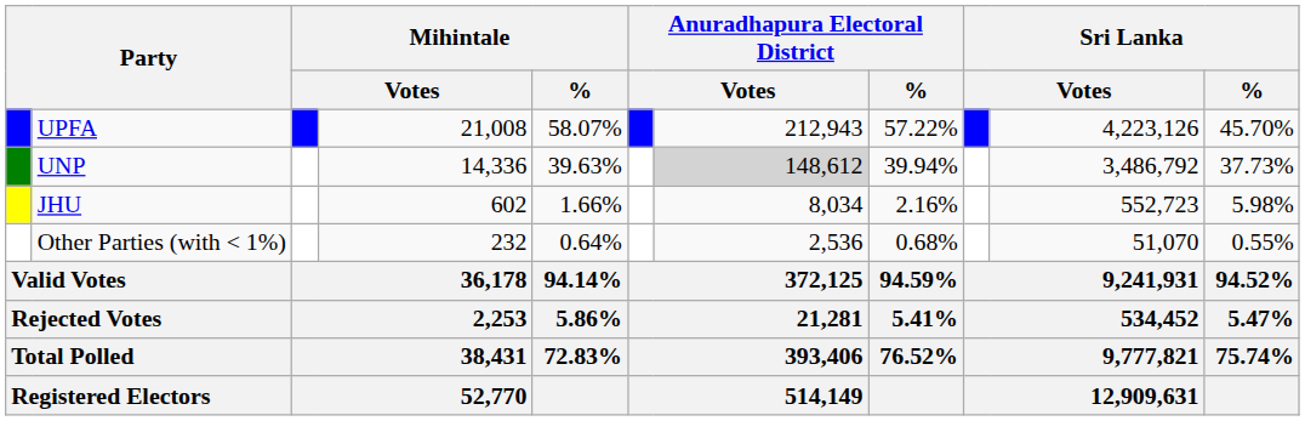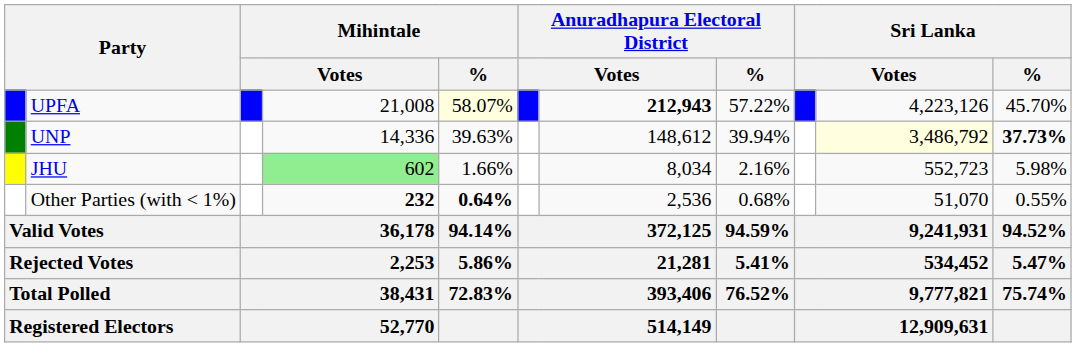UPFA | Mihintale / %: no background -> lightyellow background
UPFA | column 7: normal -> bold
UNP | column 7: lightgrey background -> no background
UNP | column 10: no background -> lightyellow background
UNP | Sri Lanka / %: normal -> bold
JHU | column 4: no background -> lightgreen background
Other Parties (with < 1%) | column 4: normal -> bold
Other Parties (with < 1%) | Mihintale / %: normal -> bold
